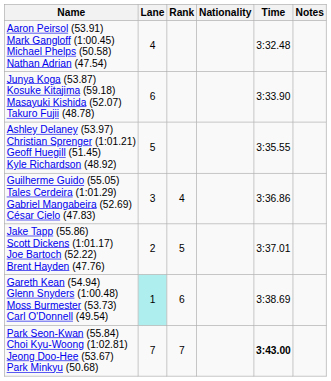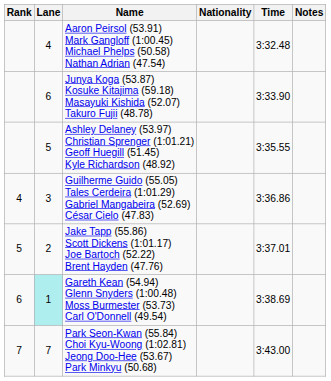columns swapped: Rank <-> Name
row 8 | Time: bold -> normal
